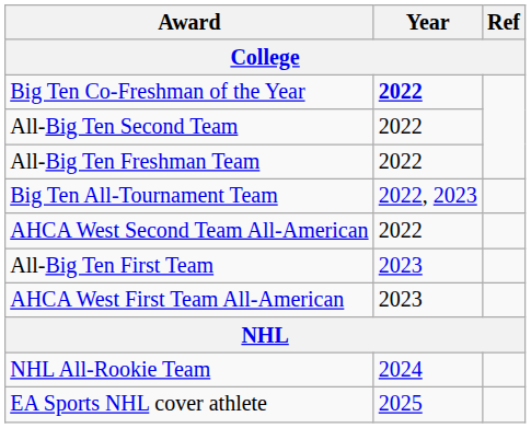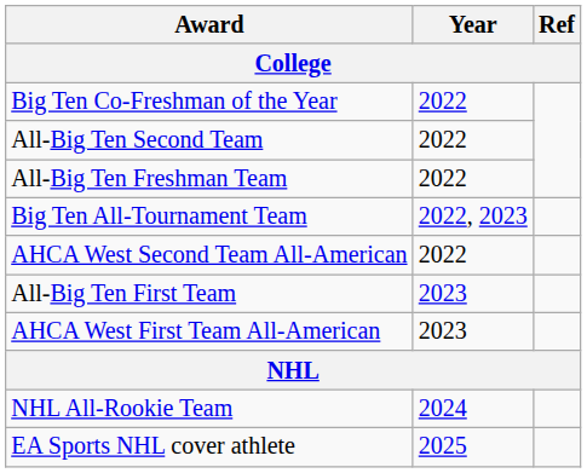Big Ten Co-Freshman of the Year | Year: bold -> normal
